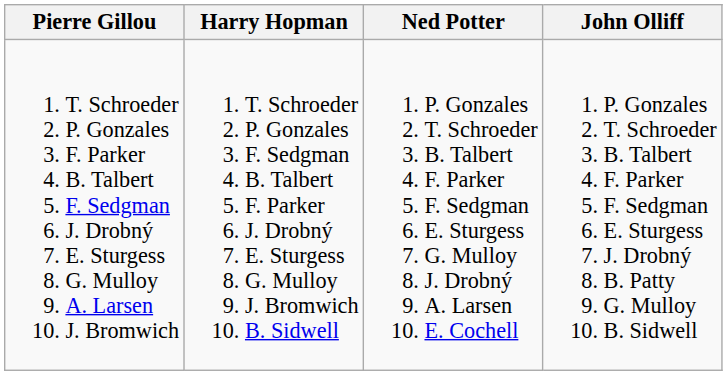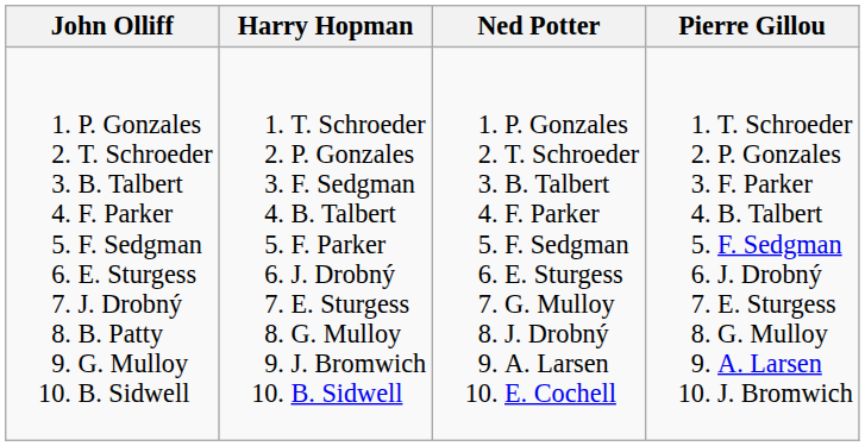columns swapped: Pierre Gillou <-> John Olliff
